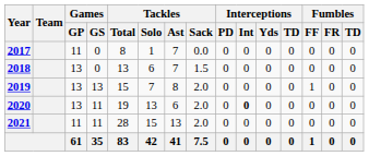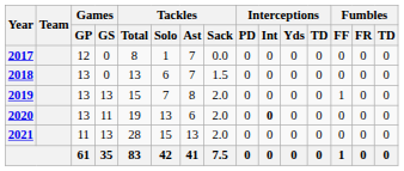2017 | Games / GP: 11 -> 12
2021 | Games / GS: 11 -> 13
